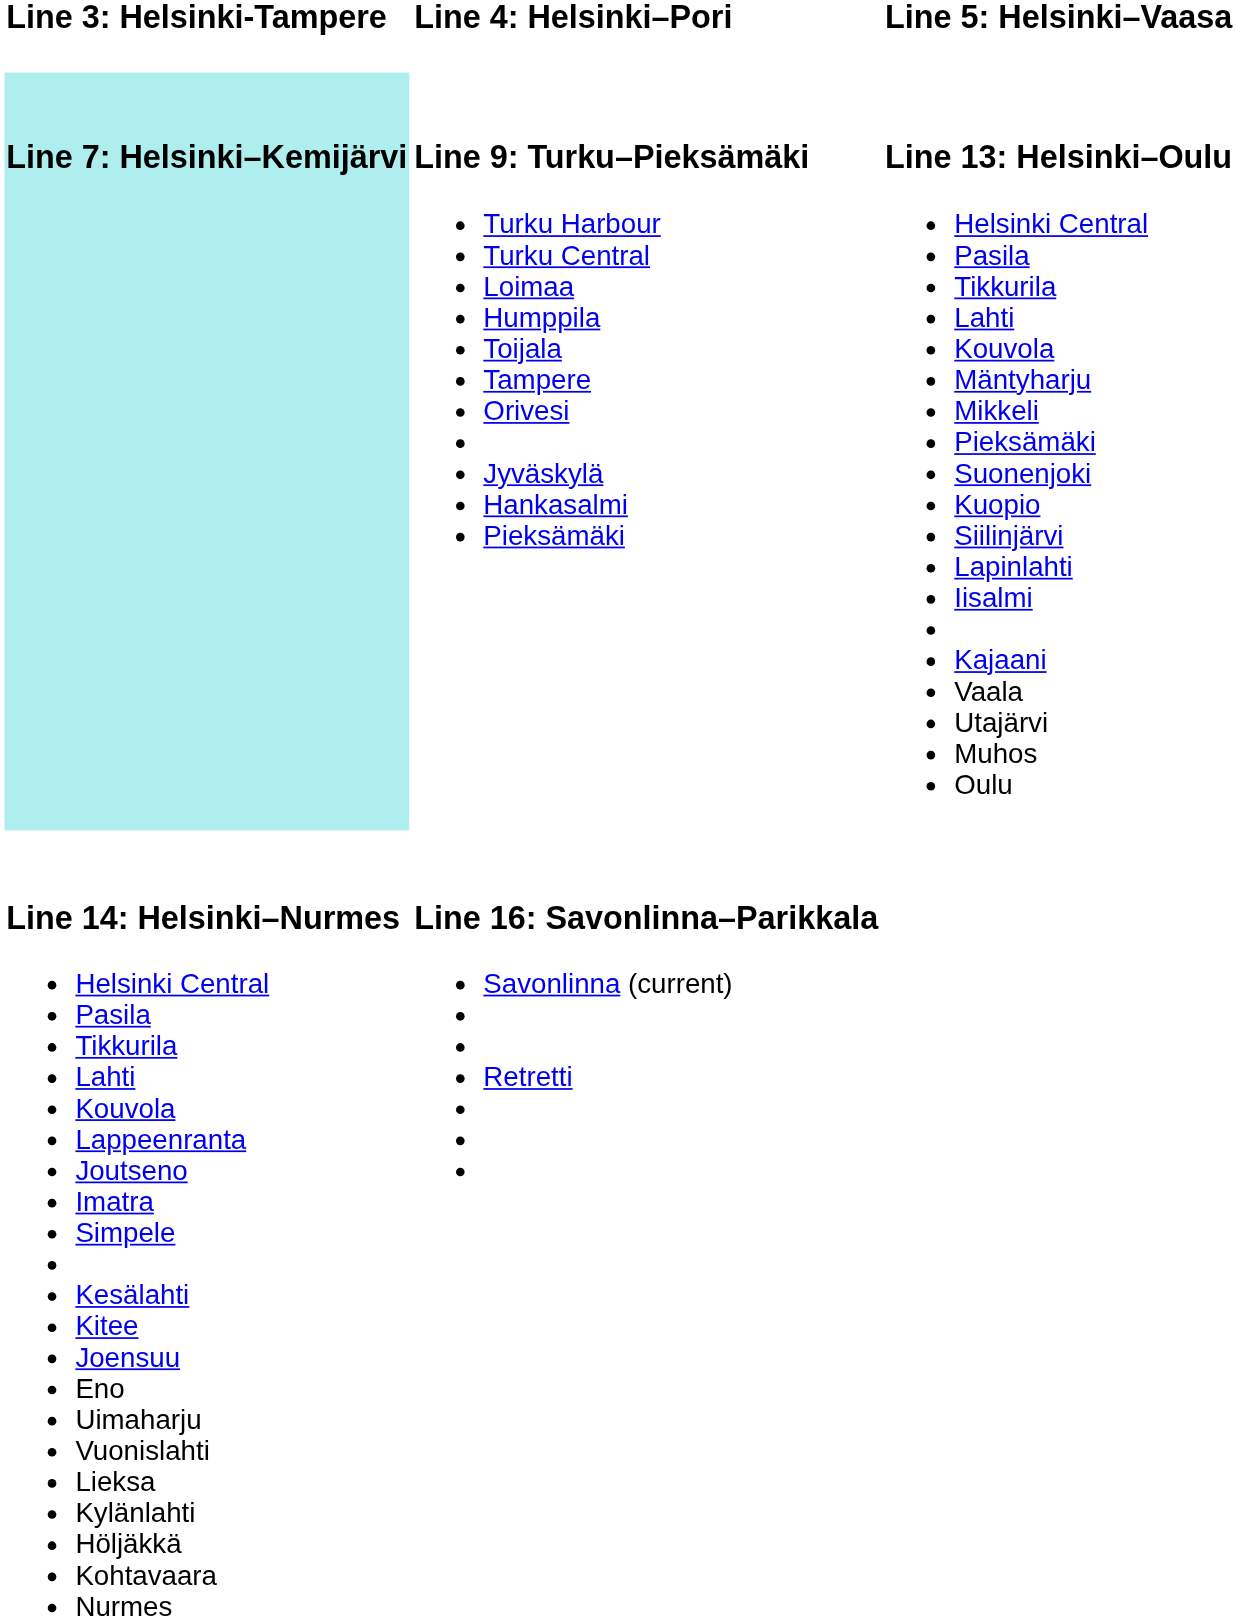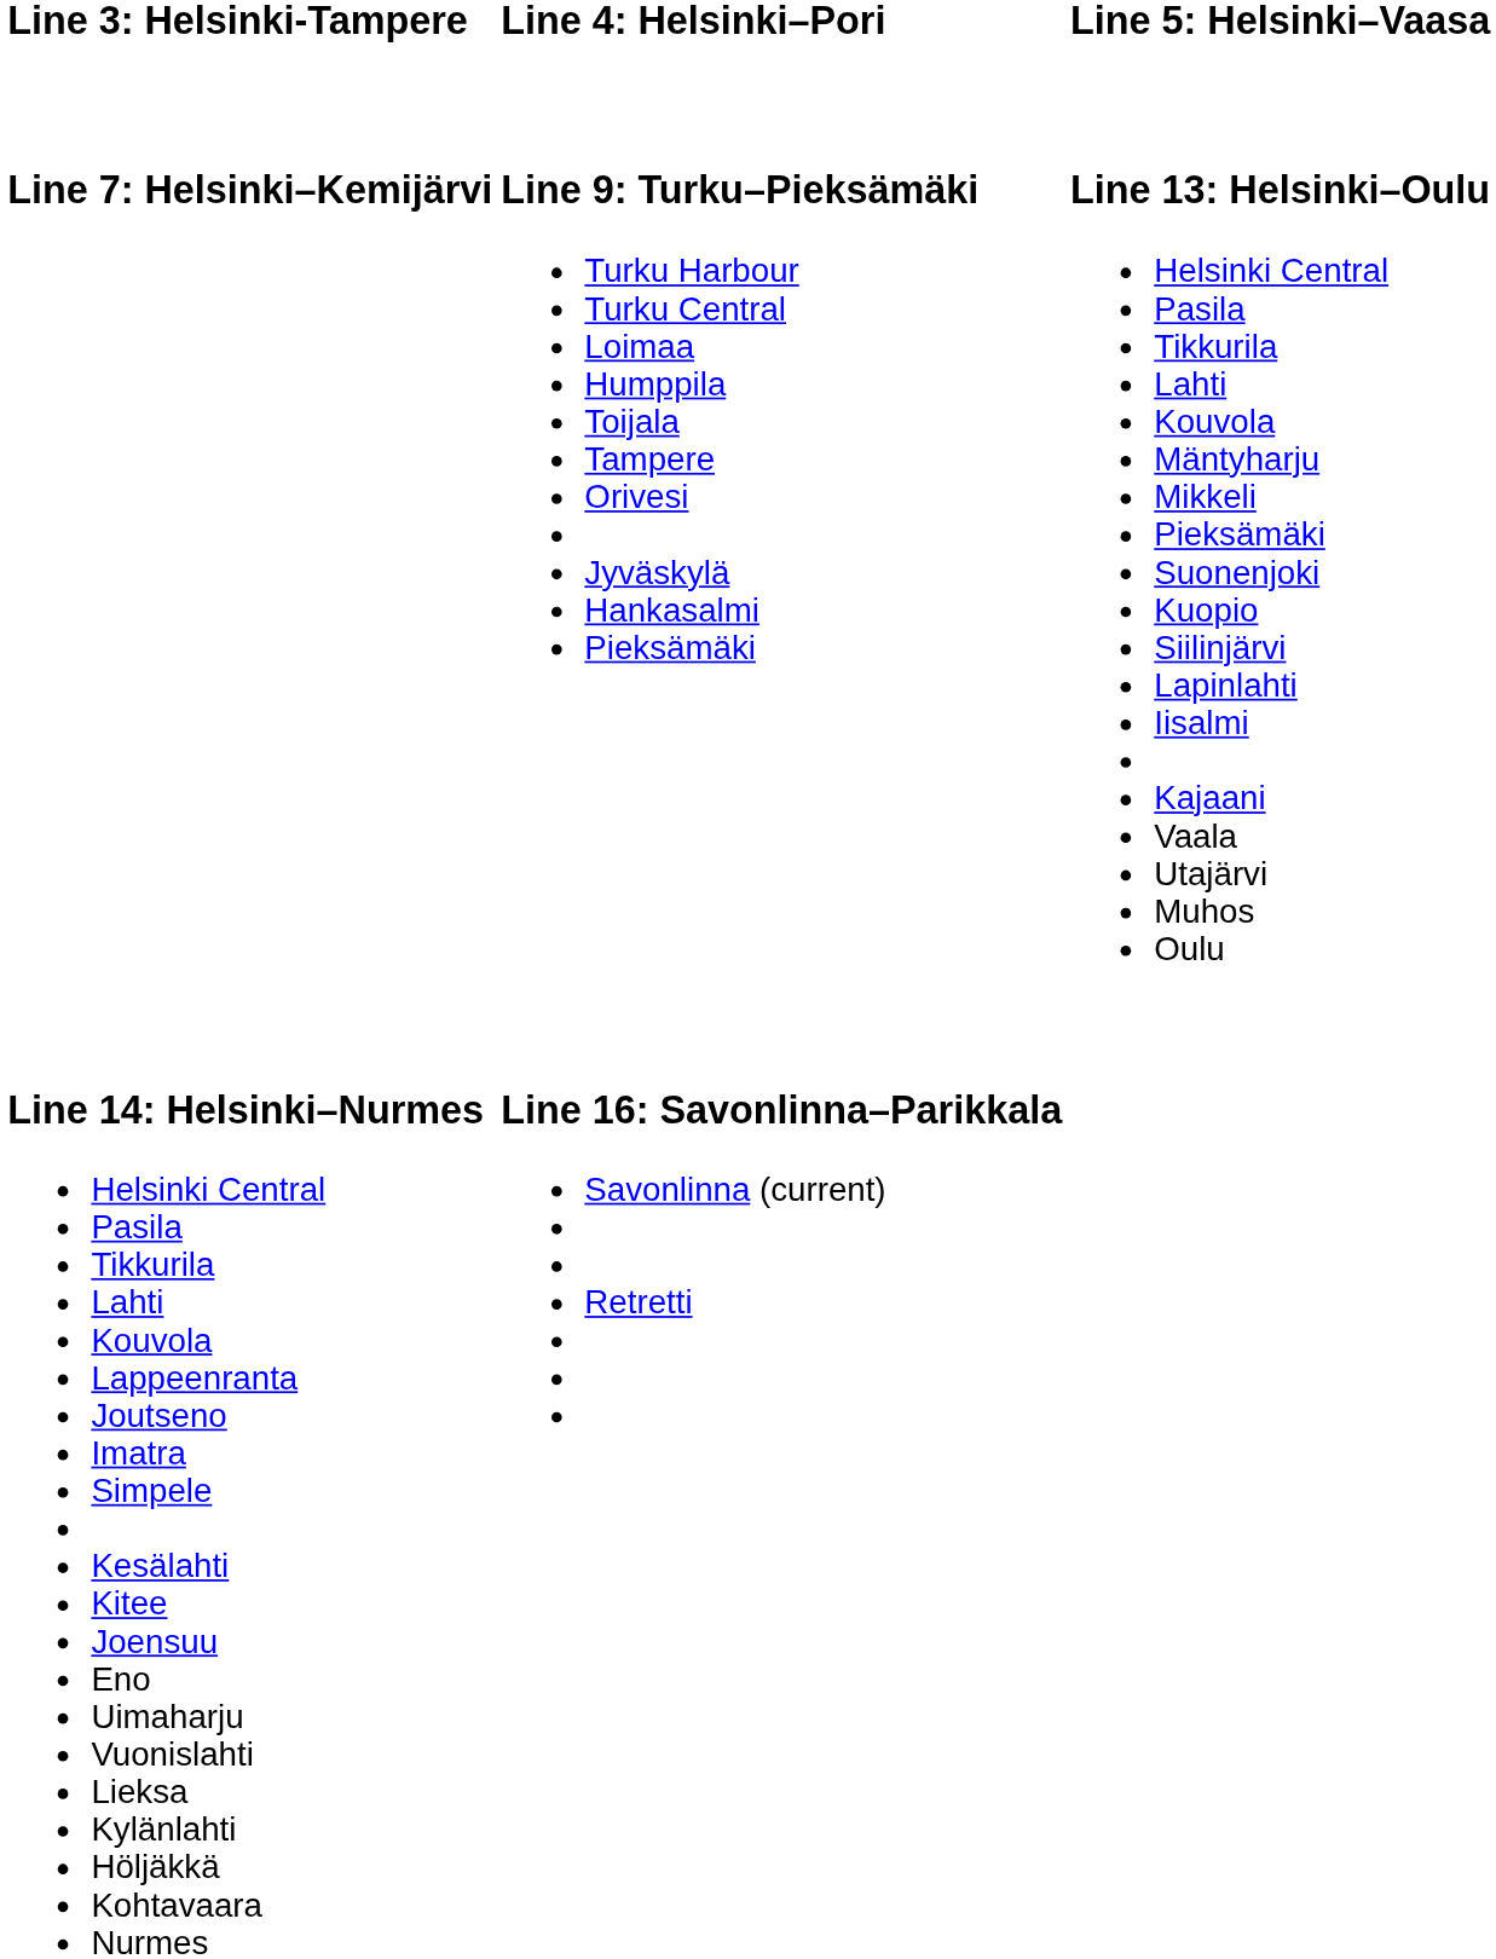Line 7: Helsinki–Kemijärvi | column 1: paleturquoise background -> no background
